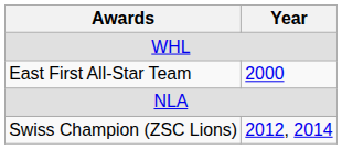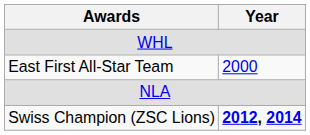Swiss Champion (ZSC Lions) | Year: normal -> bold
